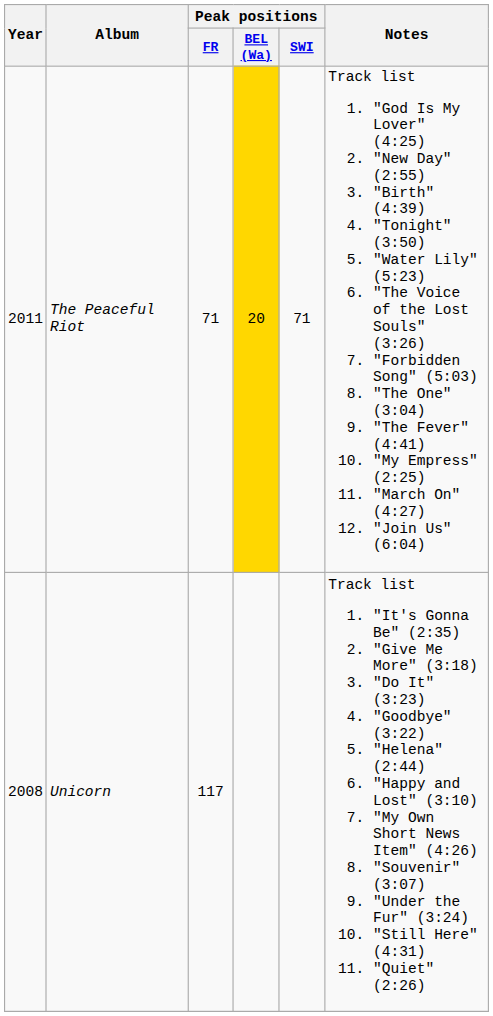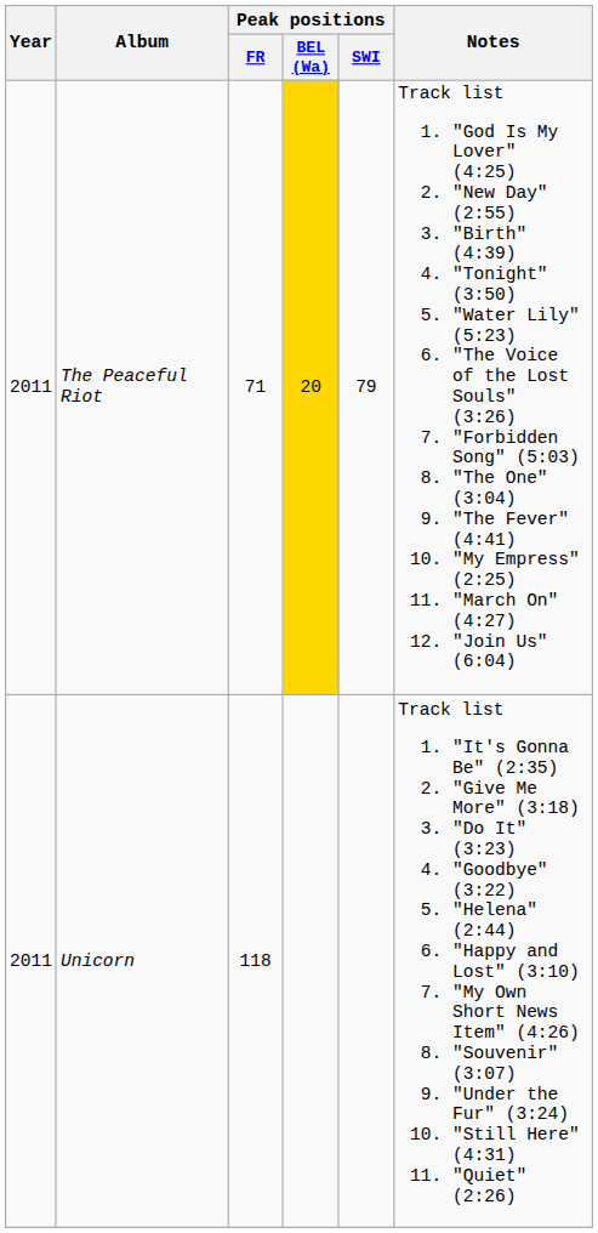The Peaceful Riot | Peak positions / SWI: 71 -> 79
Unicorn | Year: 2008 -> 2011
Unicorn | Peak positions / FR: 117 -> 118
